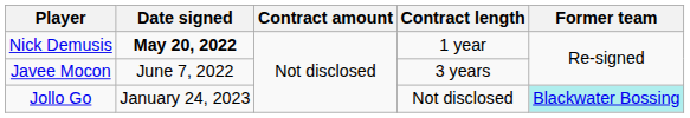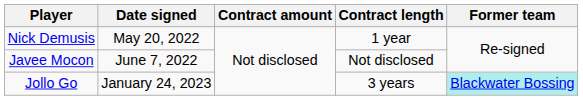Nick Demusis | Date signed: bold -> normal
Javee Mocon | Contract length: 3 years -> Not disclosed
Jollo Go | Contract length: Not disclosed -> 3 years
